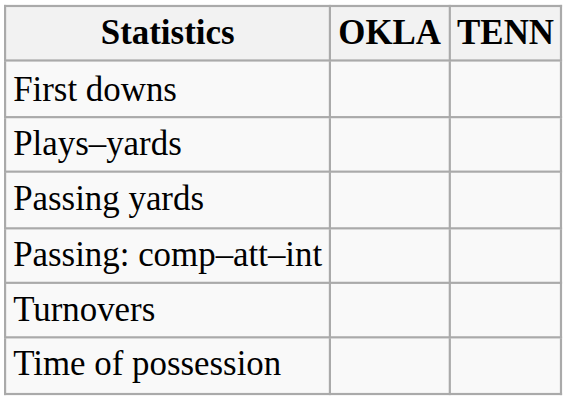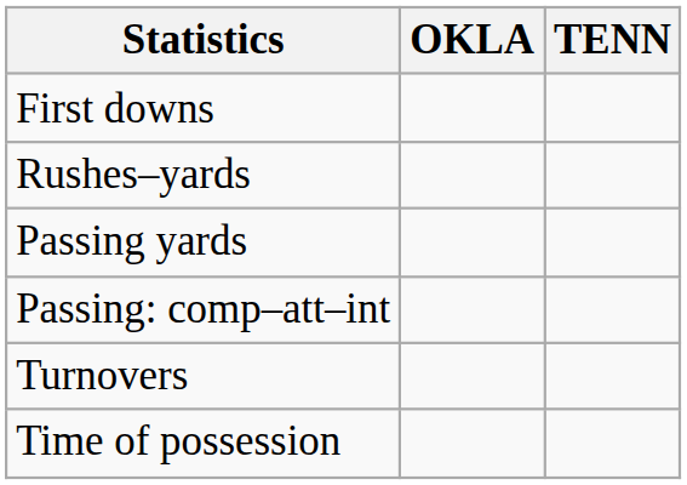- row: Plays–yards
+ row: Rushes–yards
